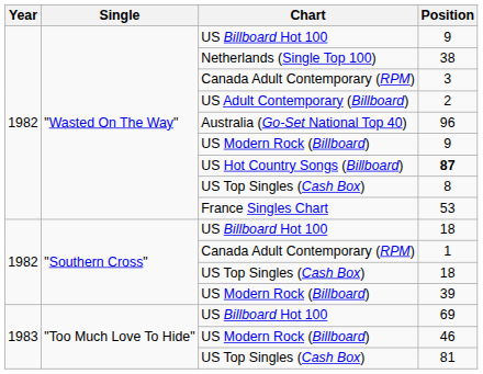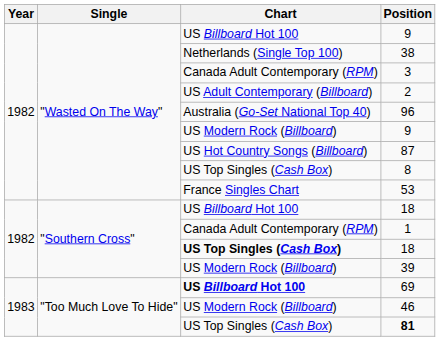87 | Position: bold -> normal
US Top Singles (Cash Box) / 18 | Chart: normal -> bold
69 | Chart: normal -> bold
81 | Position: normal -> bold
